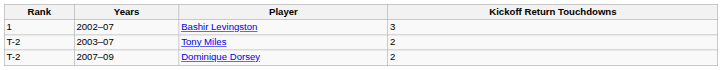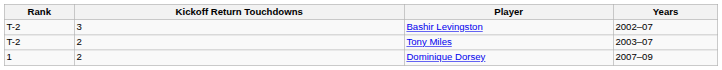columns swapped: Kickoff Return Touchdowns <-> Years
Bashir Levingston | Rank: 1 -> T-2
Dominique Dorsey | Rank: T-2 -> 1
